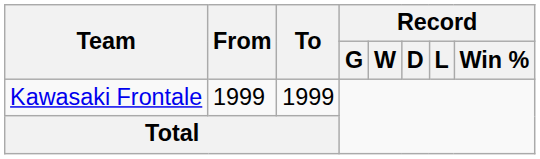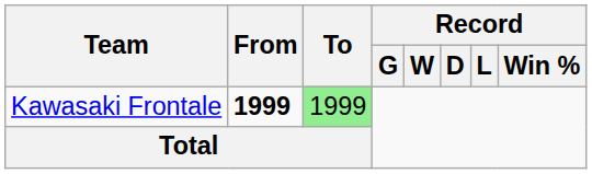Kawasaki Frontale | From: normal -> bold
Kawasaki Frontale | To: no background -> lightgreen background
